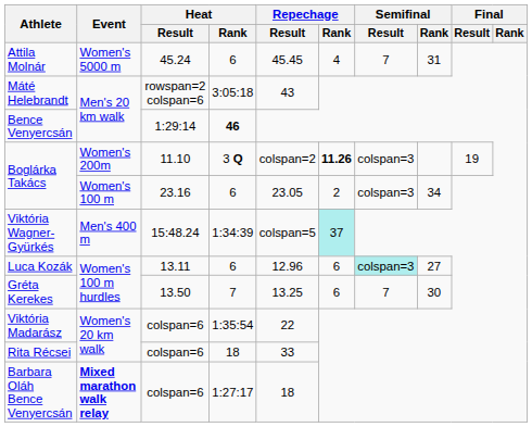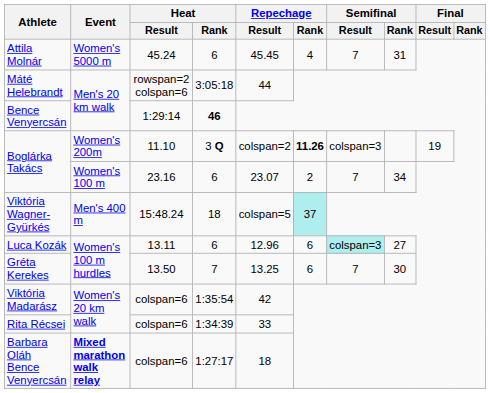Máté Helebrandt | Repechage / Result: 43 -> 44
Boglárka Takács / 23.16 | Repechage / Result: 23.05 -> 23.07
Boglárka Takács / 23.16 | Semifinal / Result: colspan=3 -> 7
Viktória Wagner-Gyürkés | Heat / Rank: 1:34:39 -> 18
Viktória Madarász | Repechage / Result: 22 -> 42
Rita Récsei | Heat / Rank: 18 -> 1:34:39
